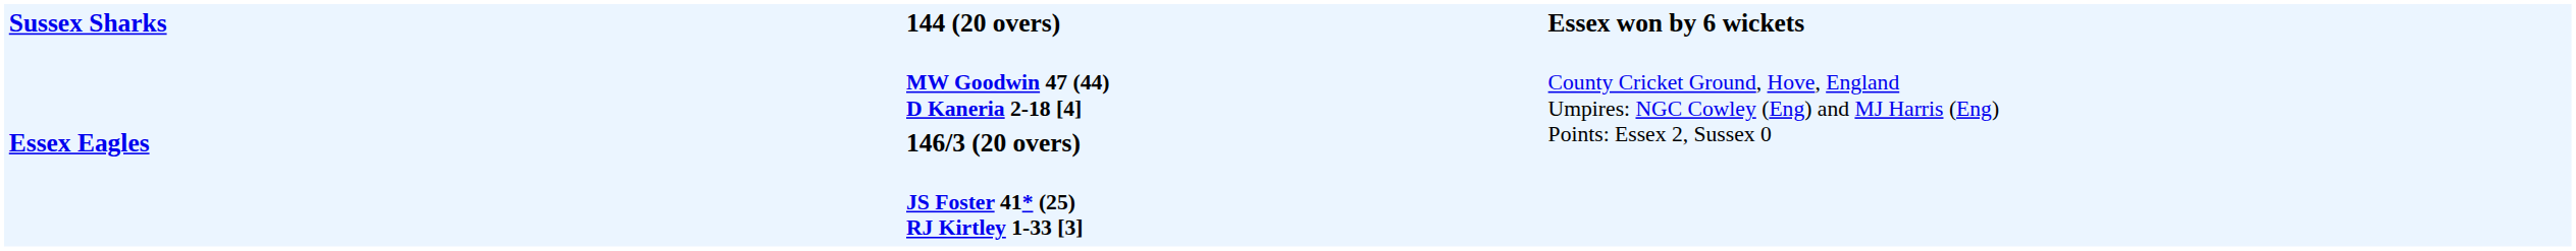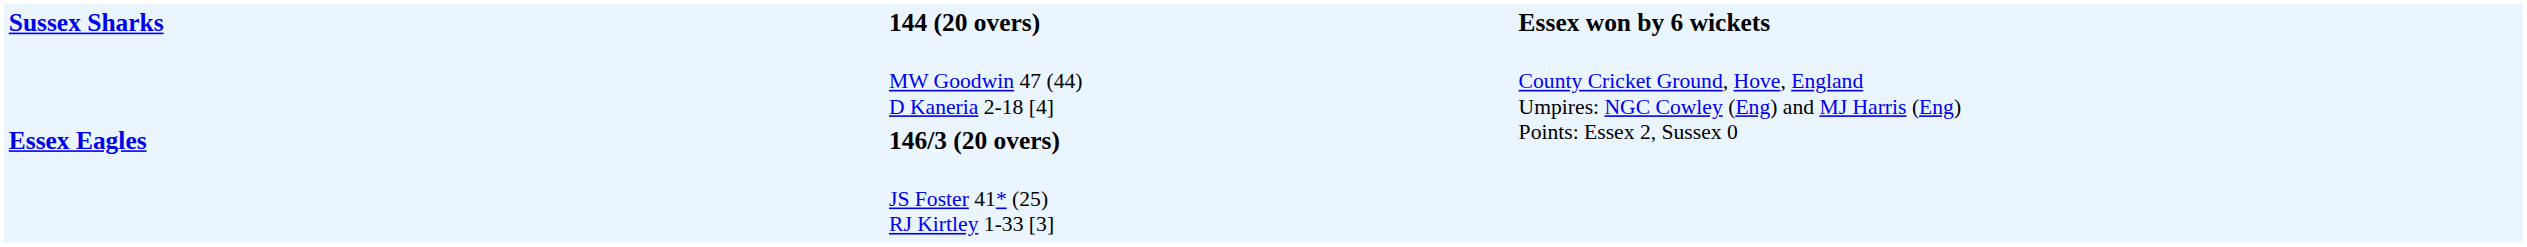MW Goodwin 47 (44) D Kaneria 2-18 [4] | 144 (20 overs): bold -> normal
JS Foster 41* (25) RJ Kirtley 1-33 [3] | 144 (20 overs): bold -> normal
